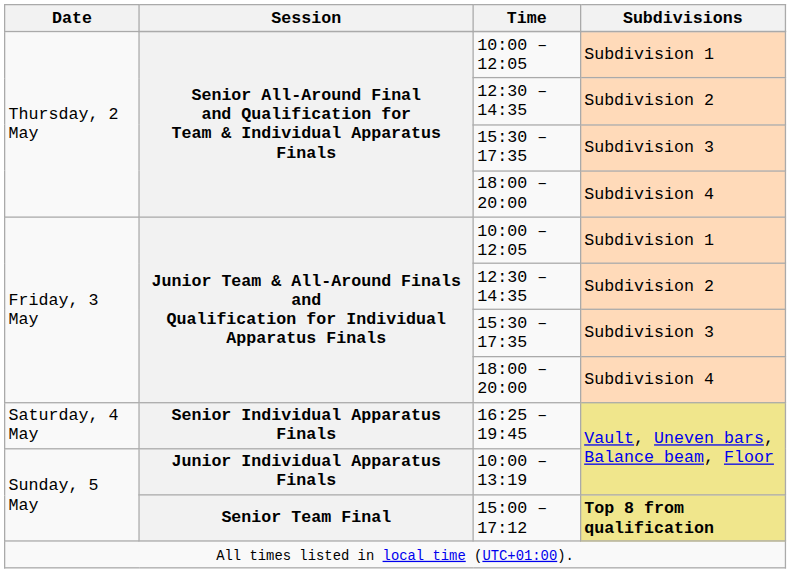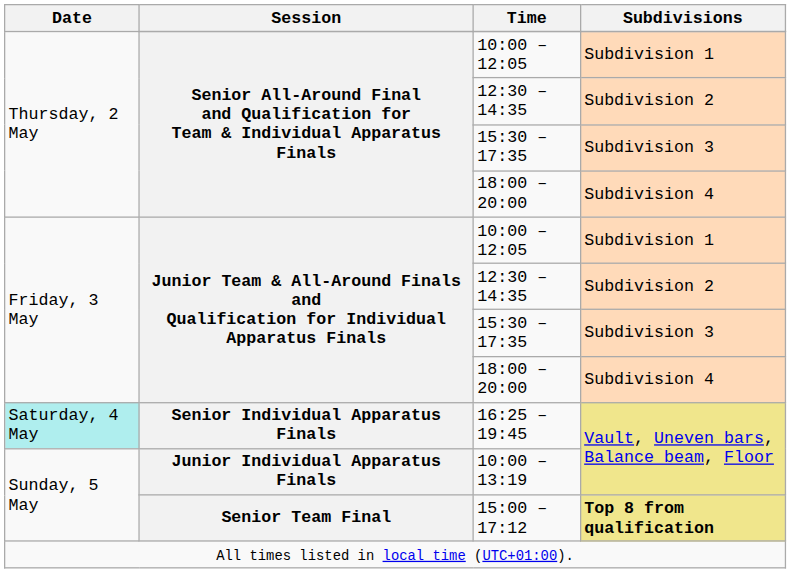16:25 – 19:45 | Date: no background -> paleturquoise background
